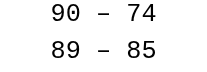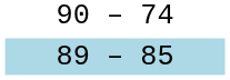89 – 85 | column 1: no background -> lightblue background
